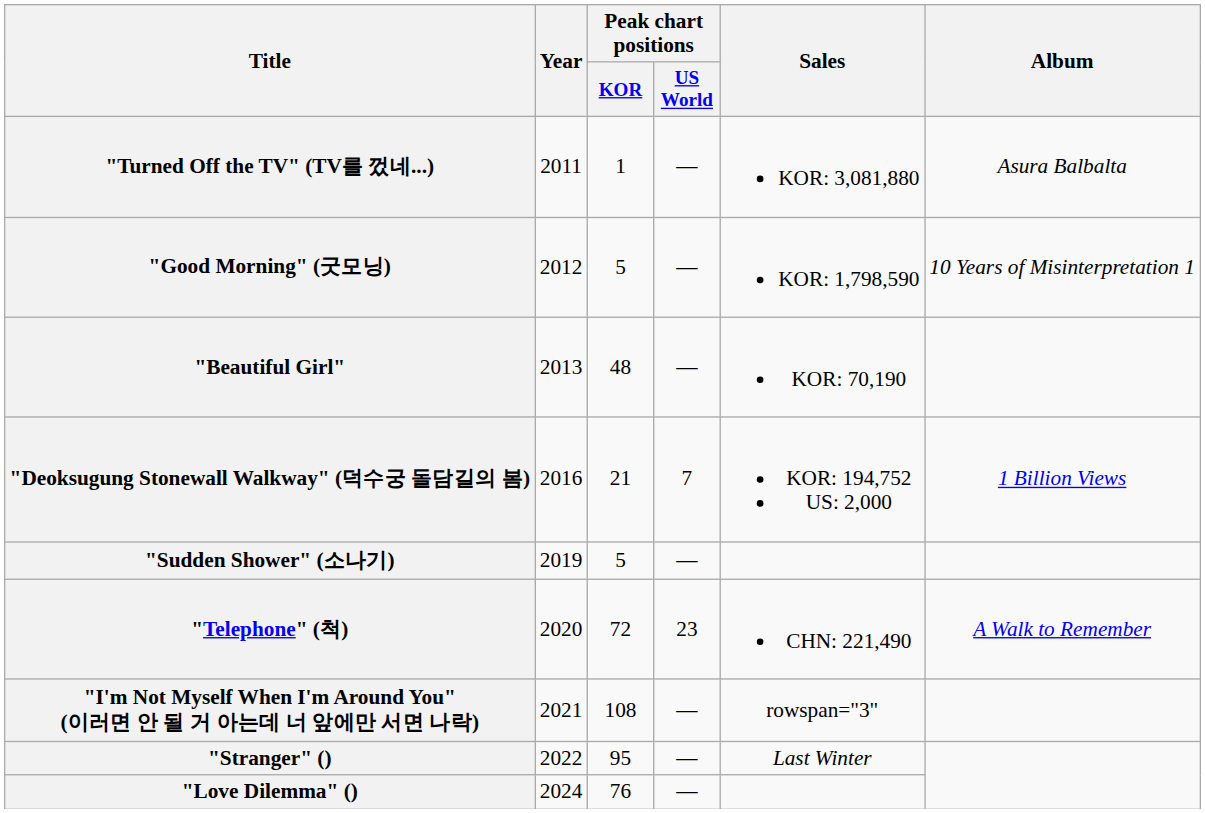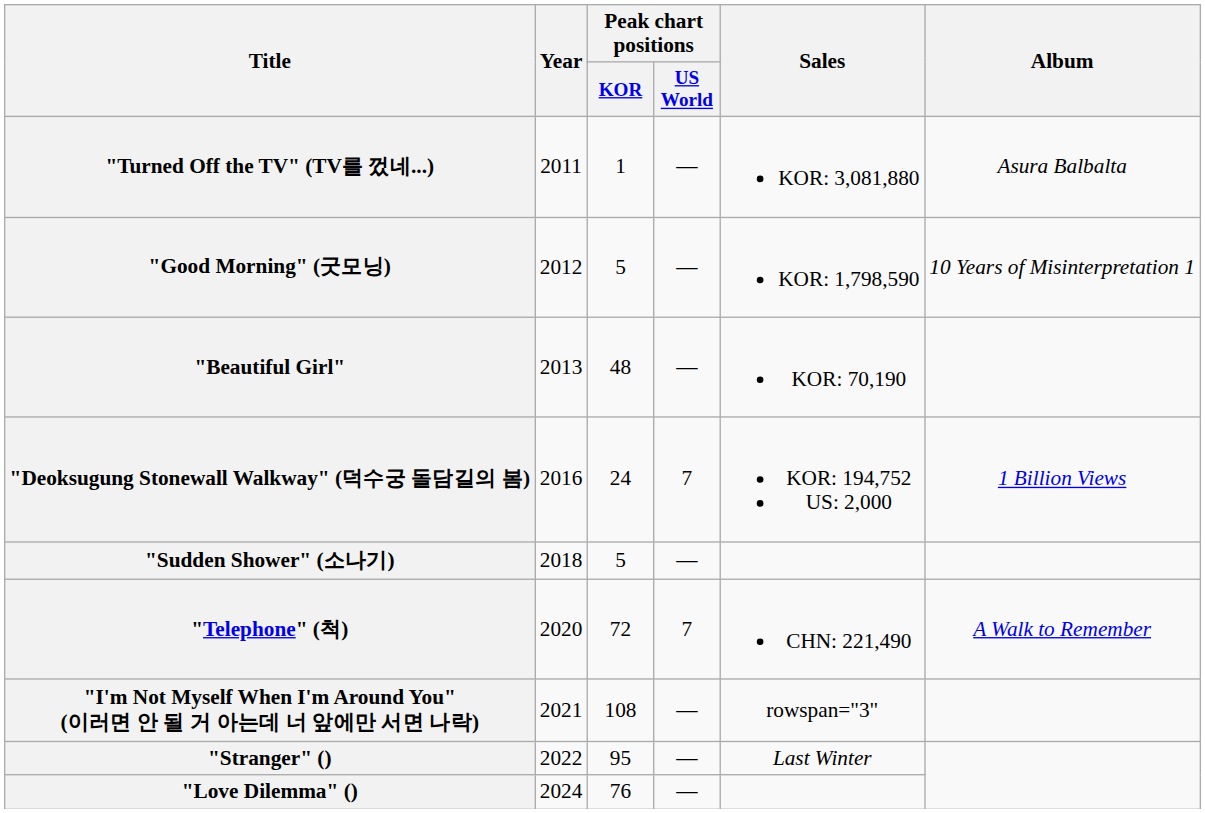"Deoksugung Stonewall Walkway" (덕수궁 돌담길의 봄) | Peak chart positions / KOR: 21 -> 24
"Sudden Shower" (소나기) | Year: 2019 -> 2018
"Telephone" (척) | Peak chart positions / US World: 23 -> 7
